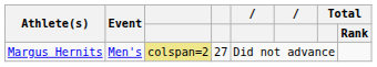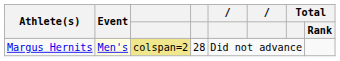Margus Hernits | Event: no background -> lightyellow background
Margus Hernits | column 4: 27 -> 28
